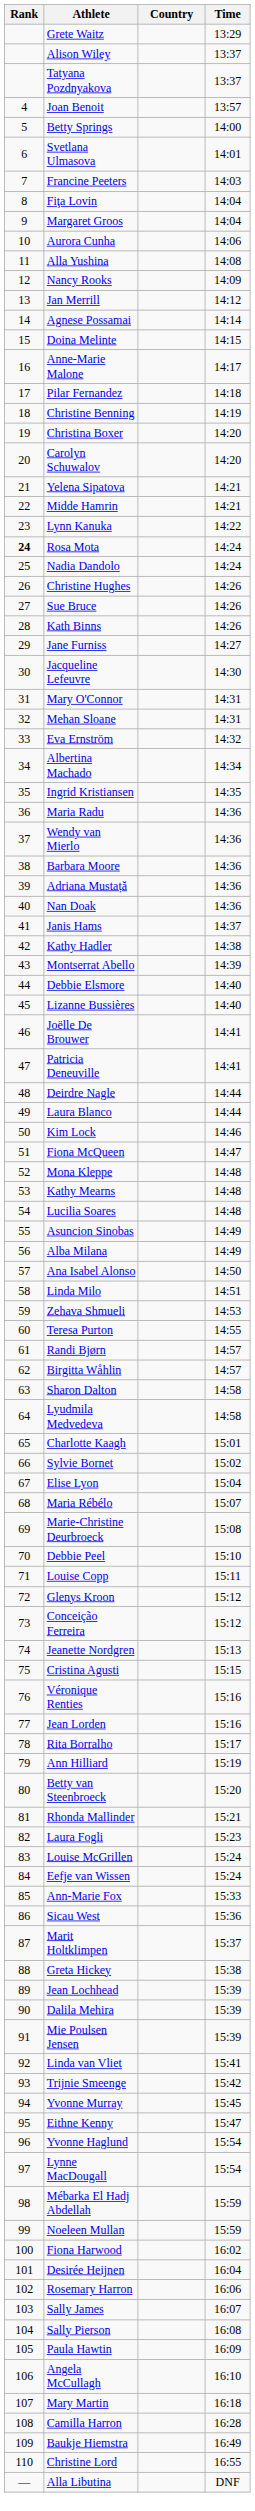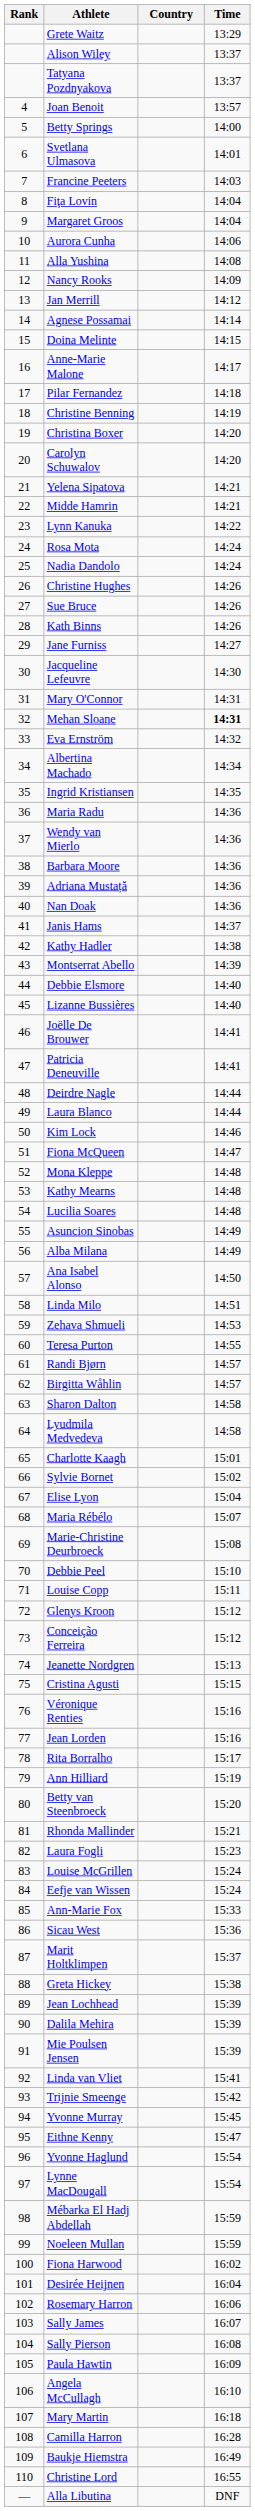Rosa Mota | Rank: bold -> normal
Mehan Sloane | Time: normal -> bold
